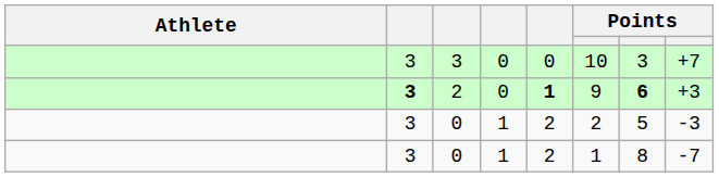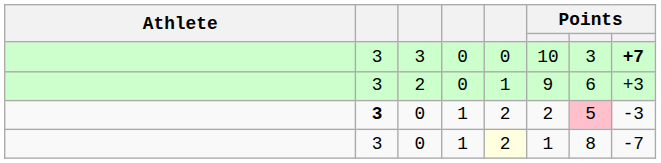row 3 | column 8: normal -> bold
row 4 | column 2: bold -> normal
row 4 | column 5: bold -> normal
row 4 | column 7: bold -> normal
row 5 | column 2: normal -> bold
row 5 | column 7: no background -> pink background
row 6 | column 5: no background -> lightyellow background
